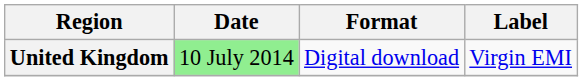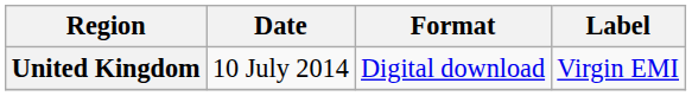United Kingdom | Date: lightgreen background -> no background
